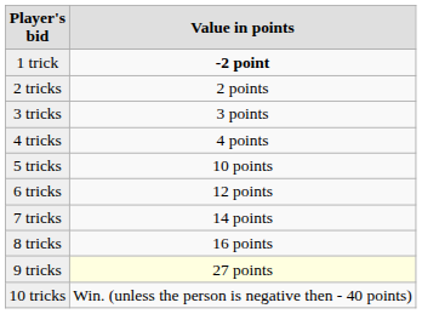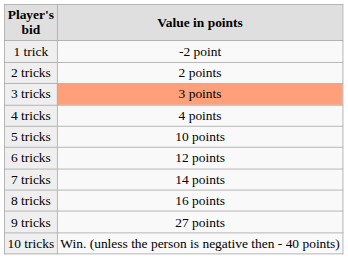1 trick | Value in points: bold -> normal
3 tricks | Value in points: no background -> lightsalmon background
9 tricks | Value in points: lightyellow background -> no background
